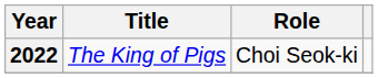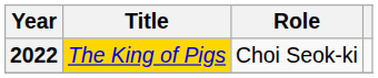2022 | Title: no background -> gold background
